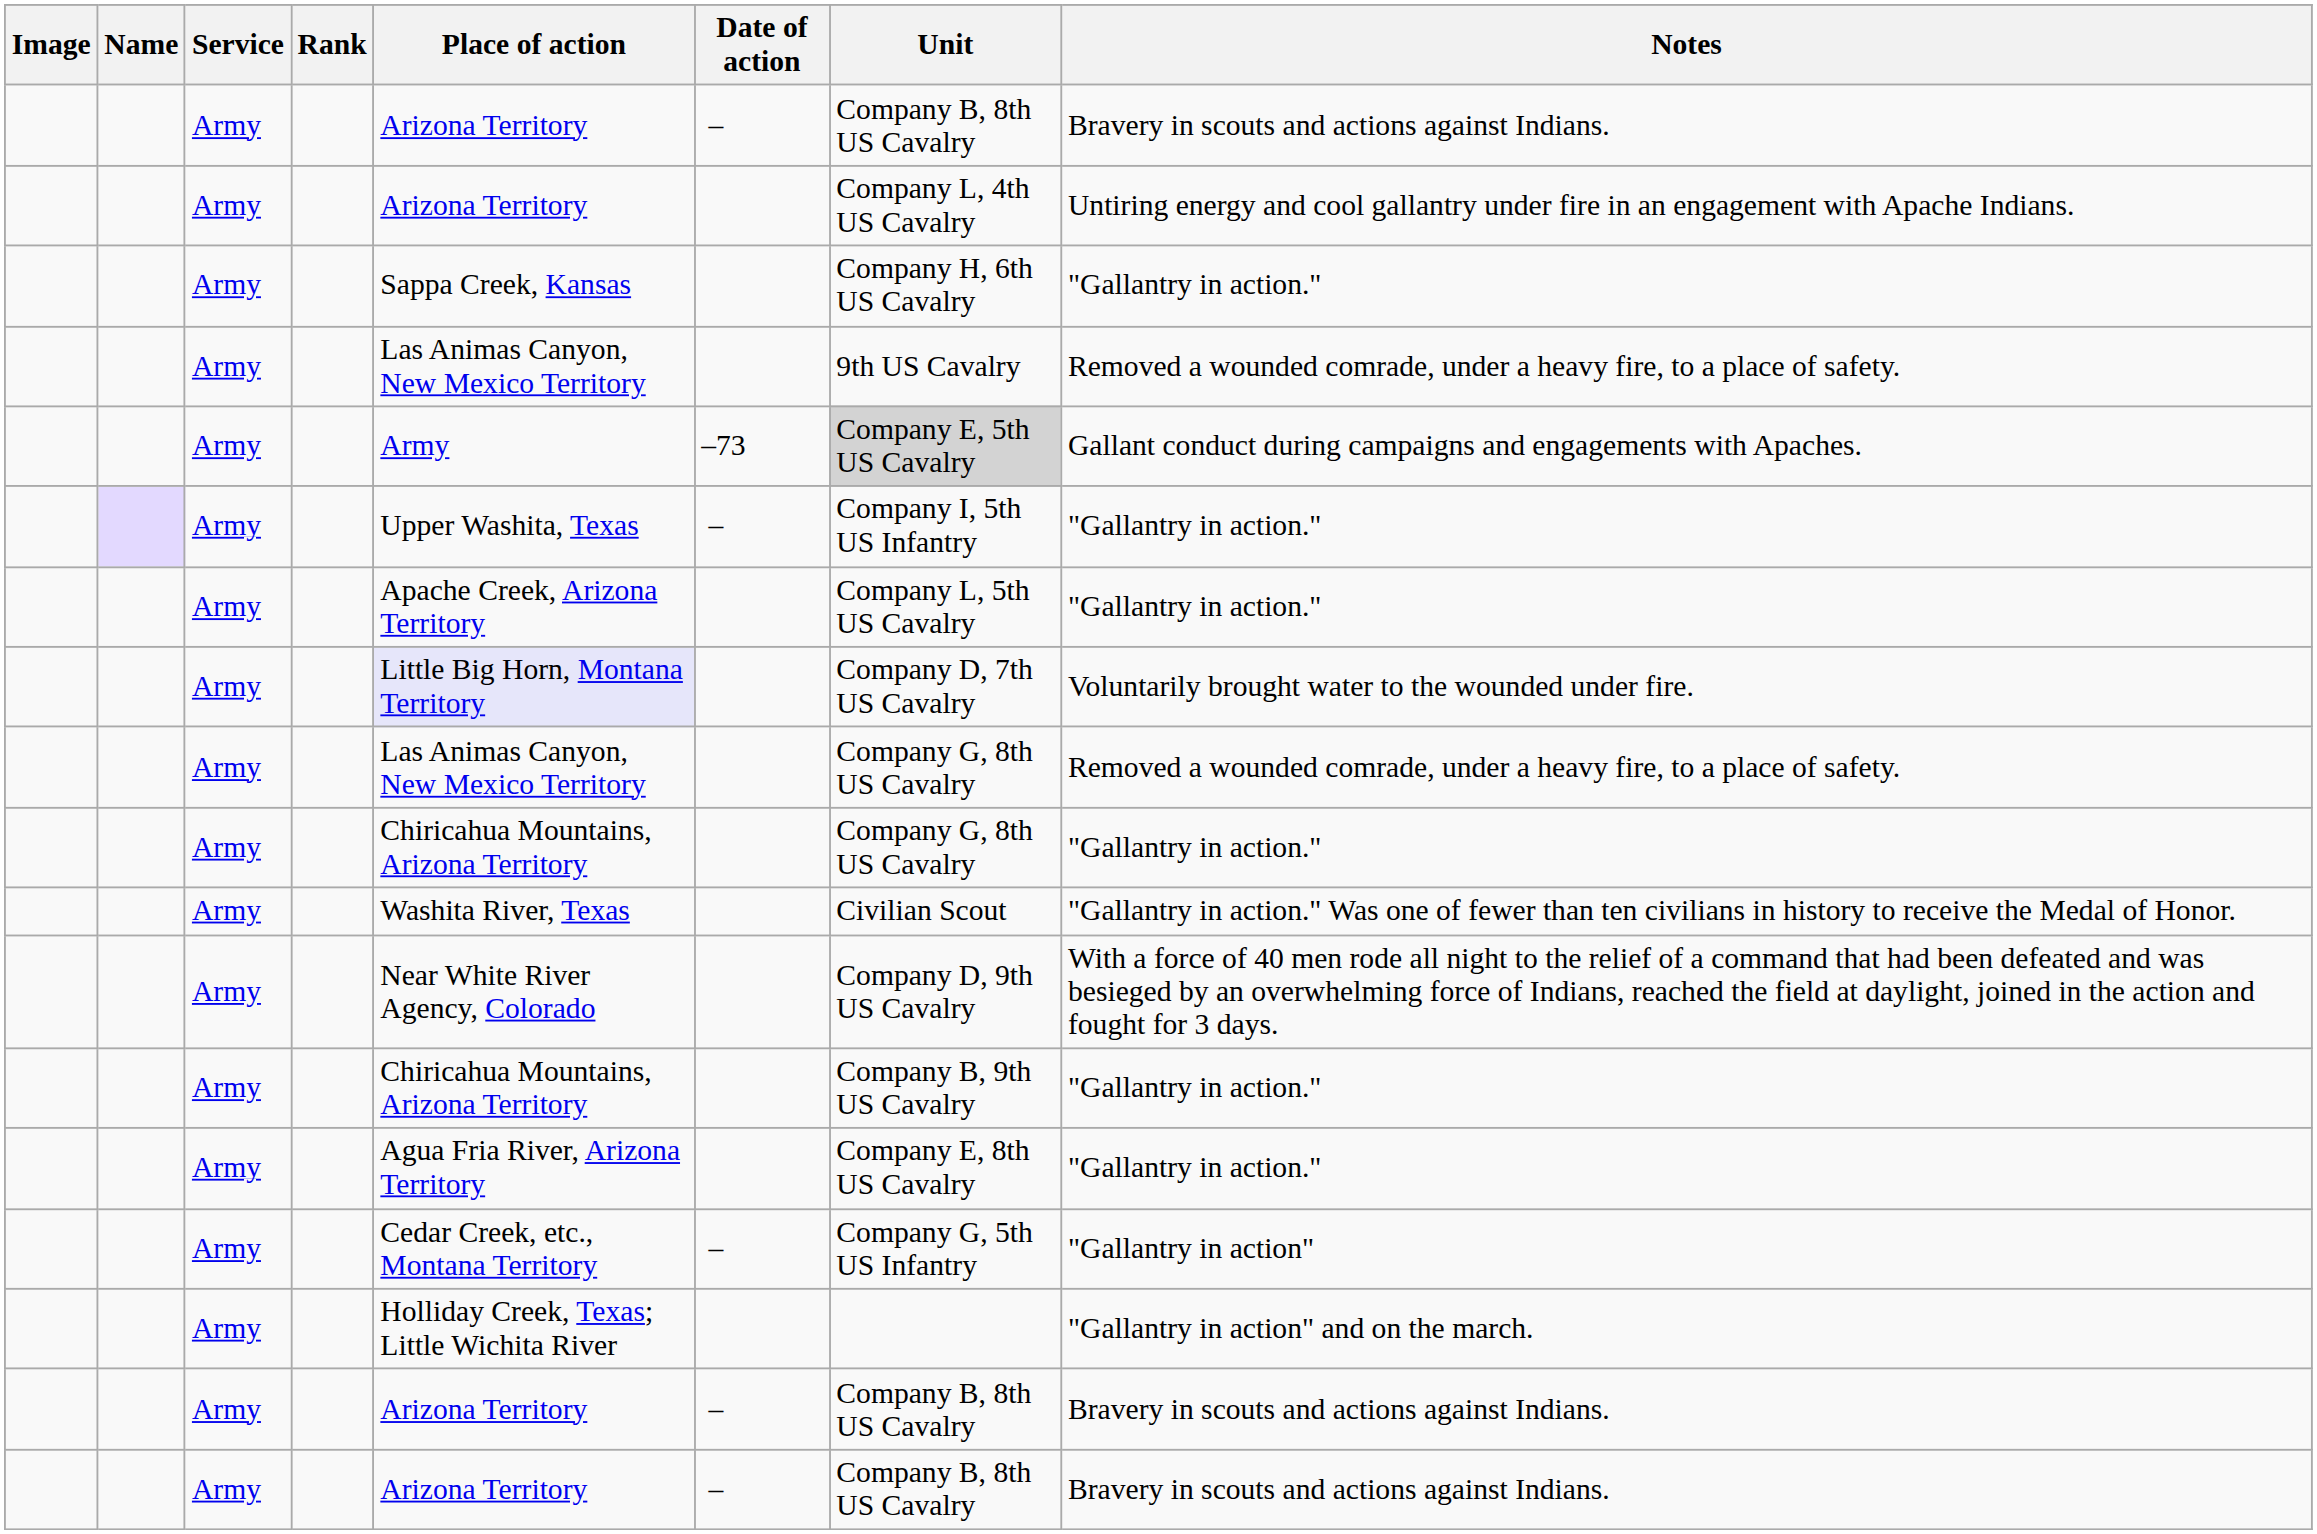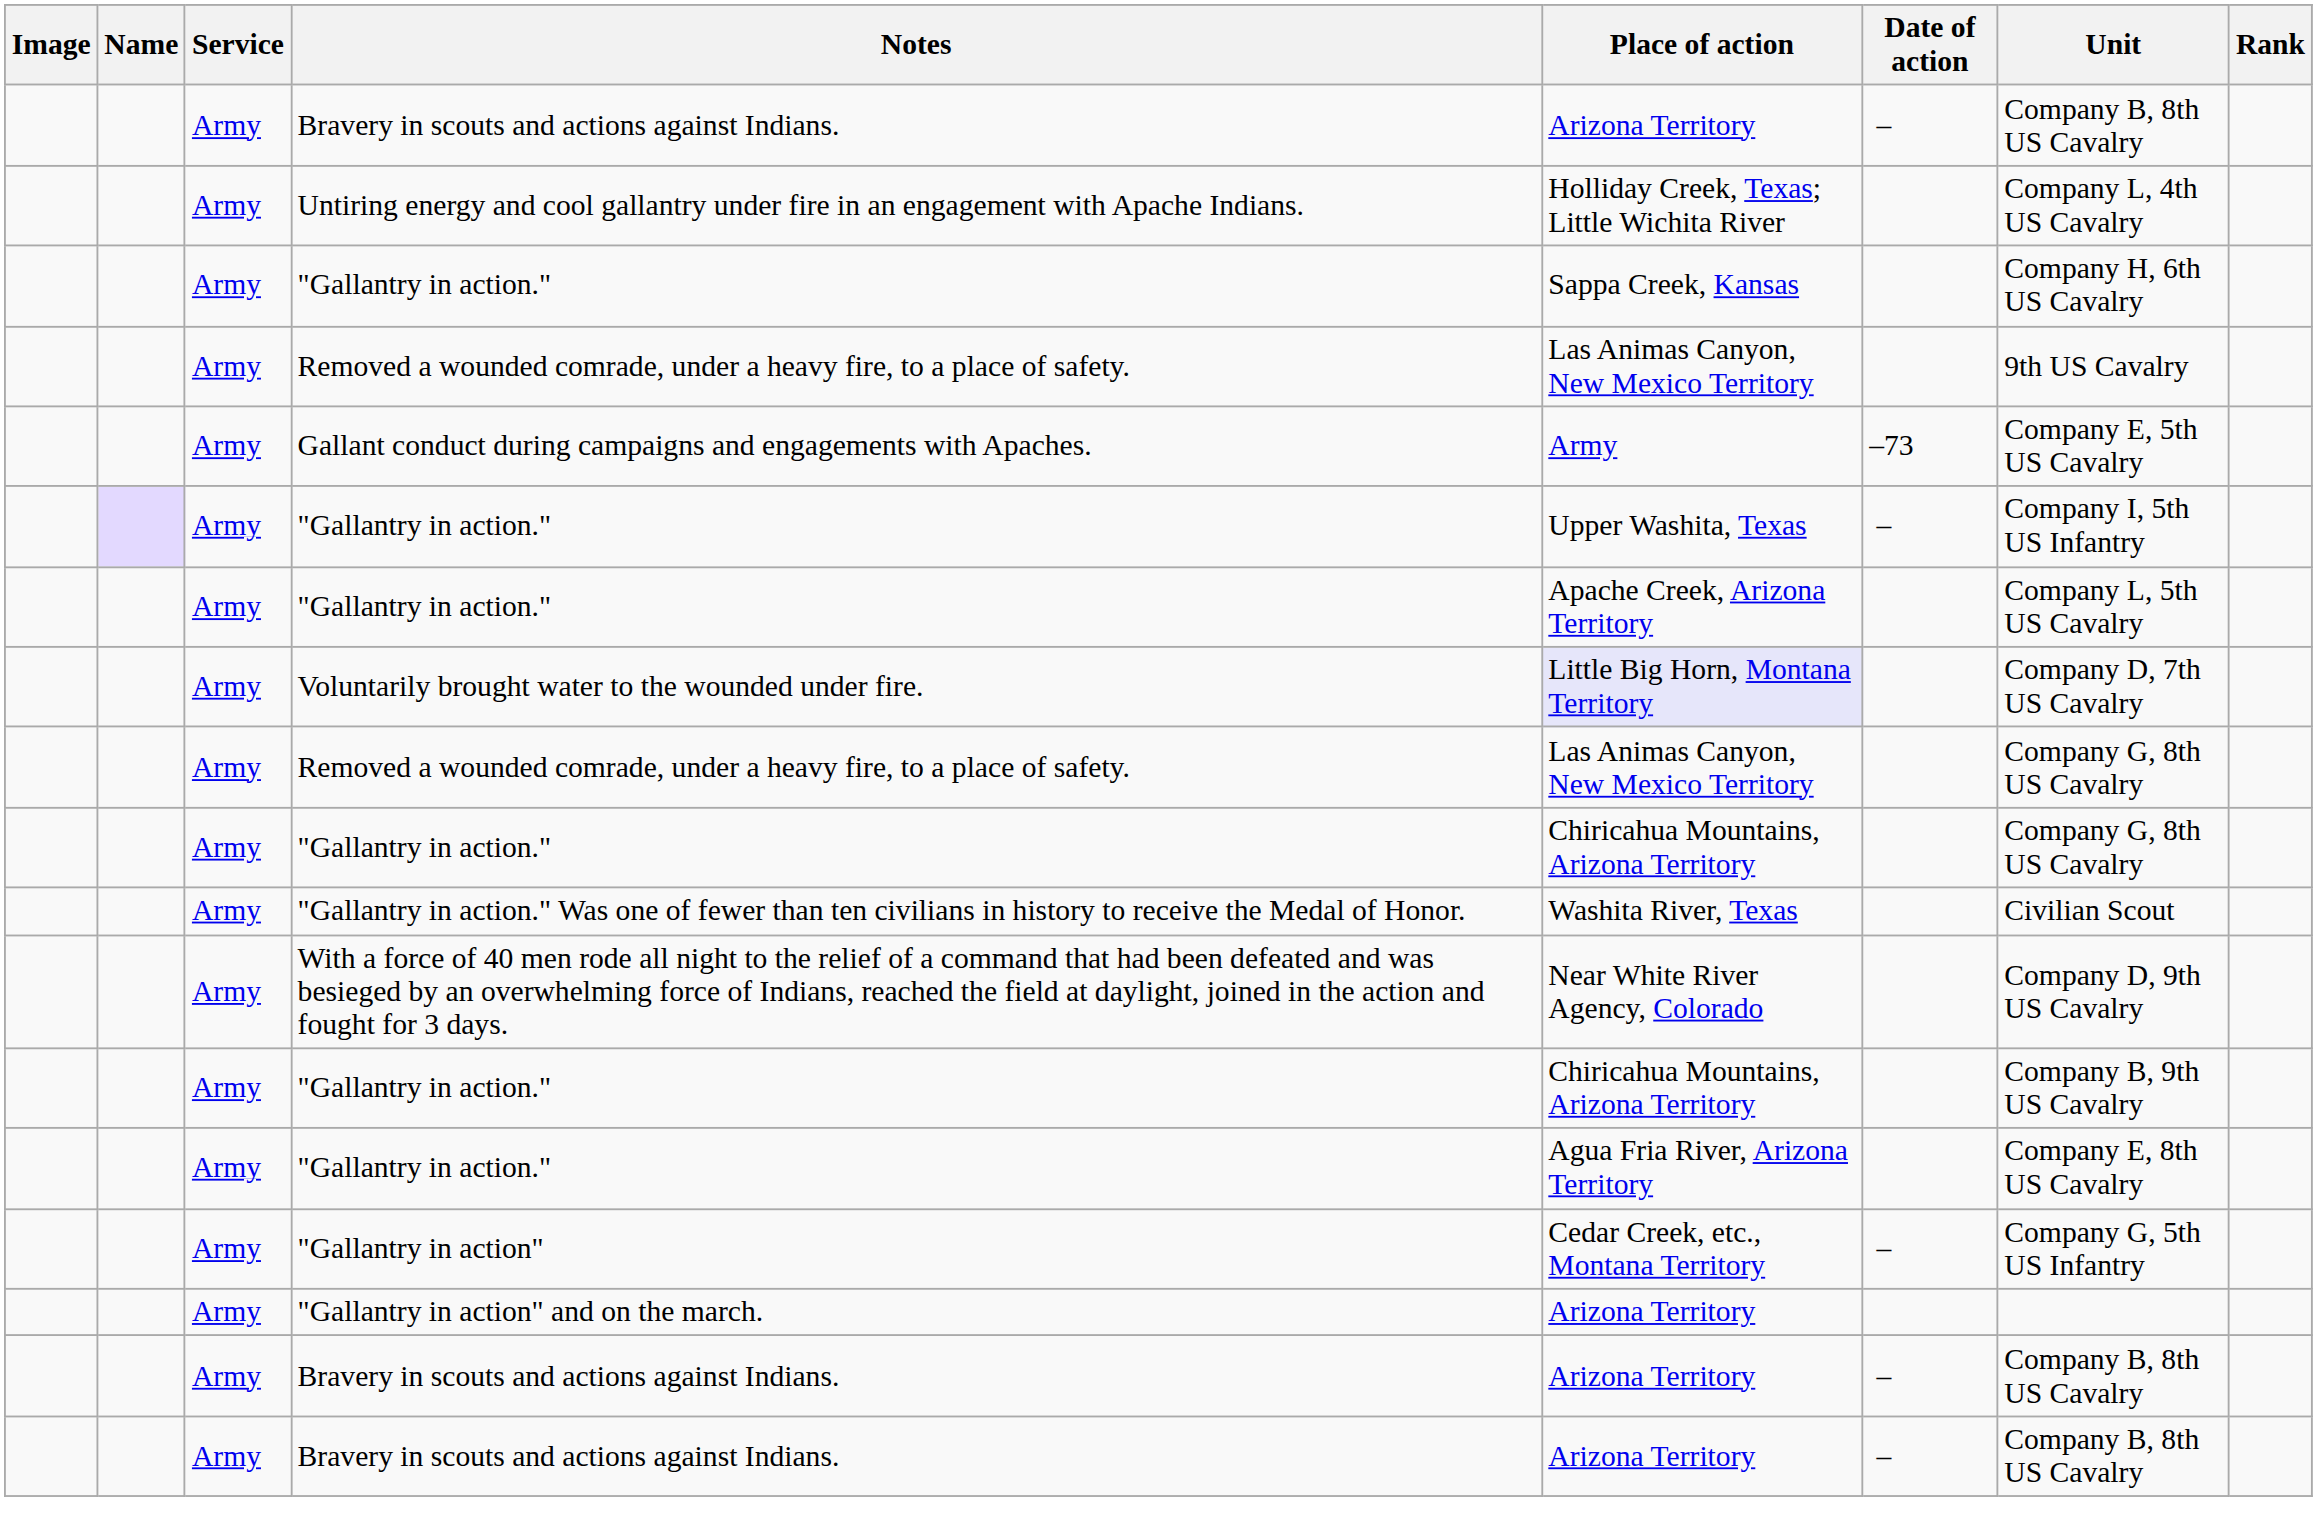columns swapped: Rank <-> Notes
row 3 | Place of action: Arizona Territory -> Holliday Creek, Texas; Little Wichita River
row 6 | Unit: lightgrey background -> no background
row 17 | Place of action: Holliday Creek, Texas; Little Wichita River -> Arizona Territory
